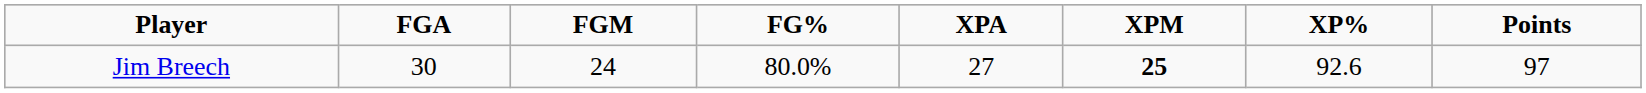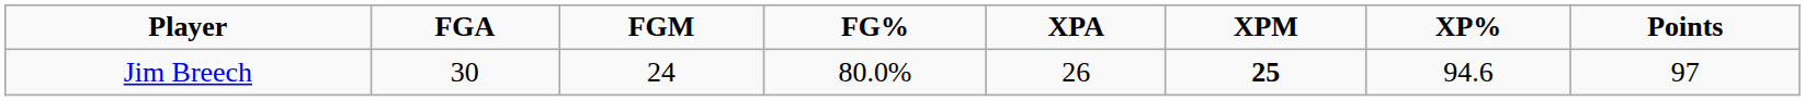Jim Breech | XPA: 27 -> 26
Jim Breech | XP%: 92.6 -> 94.6
